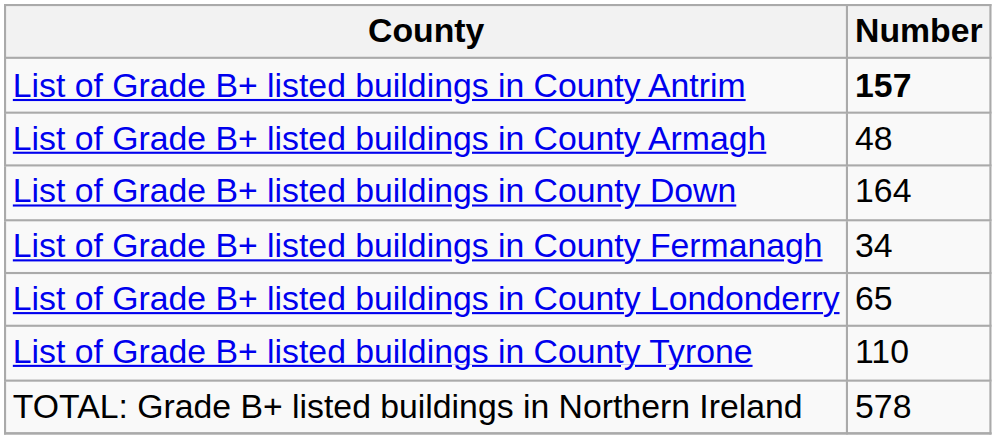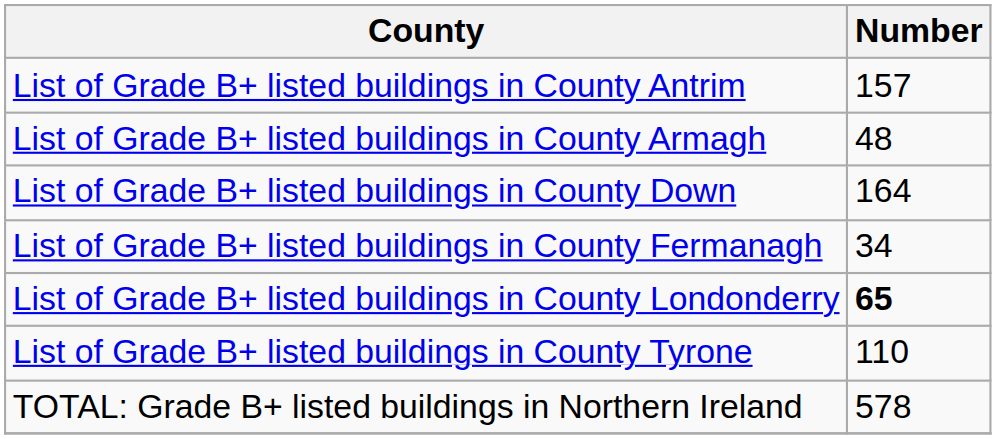List of Grade B+ listed buildings in County Antrim | Number: bold -> normal
List of Grade B+ listed buildings in County Londonderry | Number: normal -> bold
